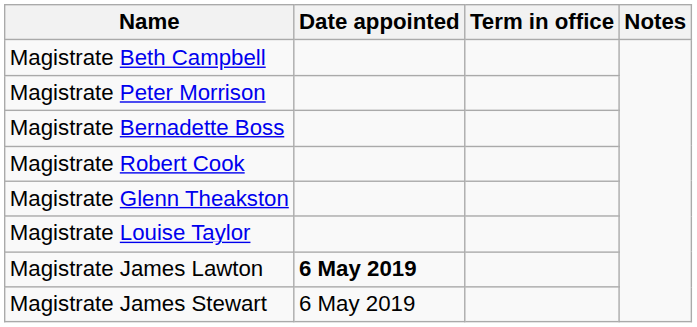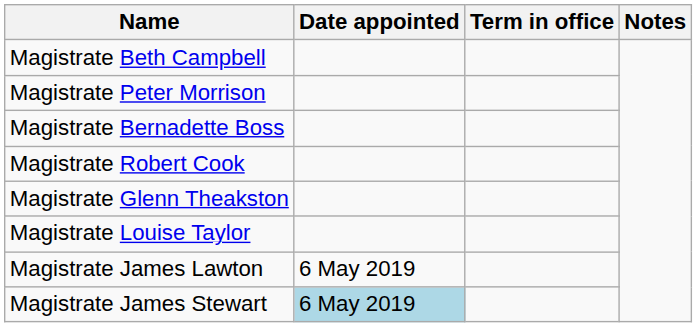Magistrate James Lawton | Date appointed: bold -> normal
Magistrate James Stewart | Date appointed: no background -> lightblue background
